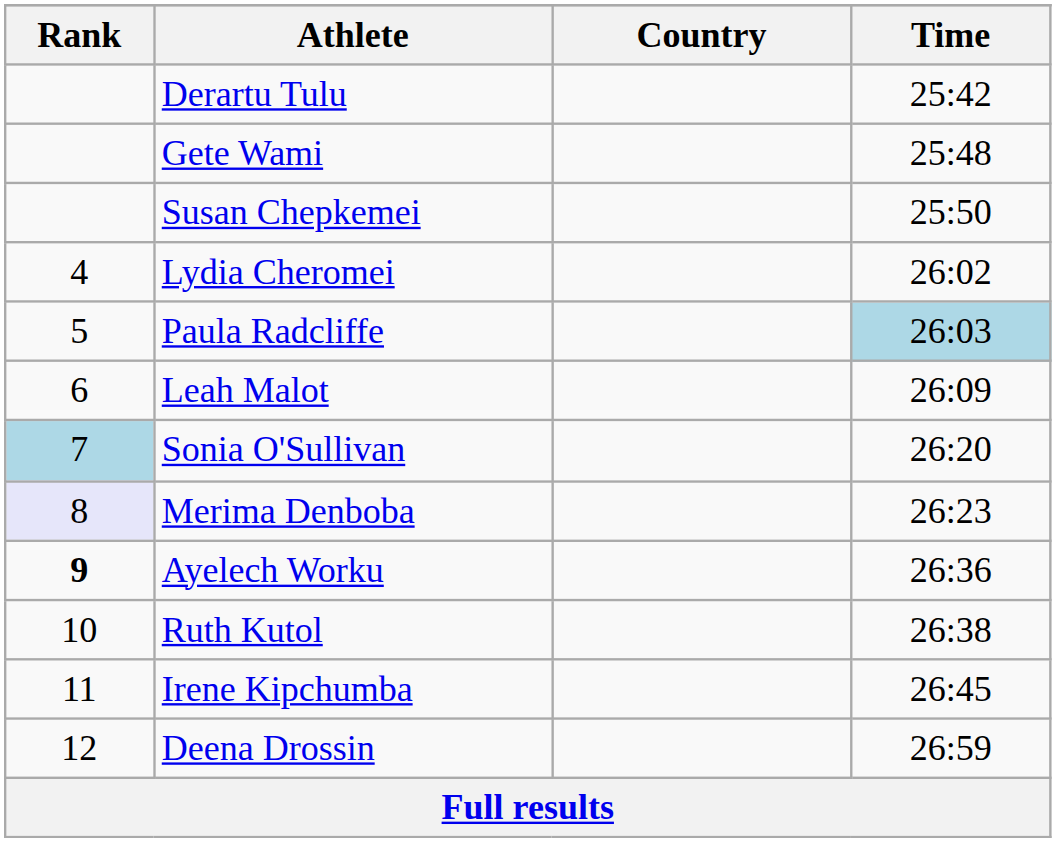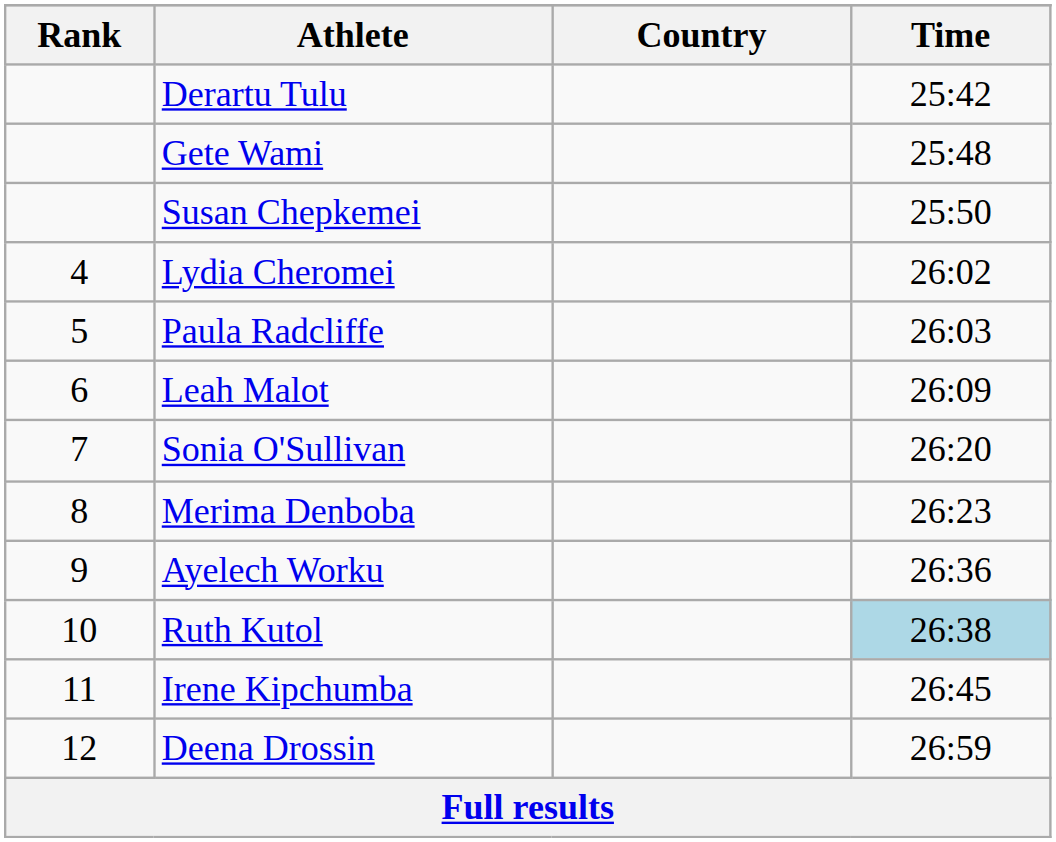Paula Radcliffe | Time: lightblue background -> no background
Sonia O'Sullivan | Rank: lightblue background -> no background
Merima Denboba | Rank: lavender background -> no background
Ayelech Worku | Rank: bold -> normal
Ruth Kutol | Time: no background -> lightblue background
